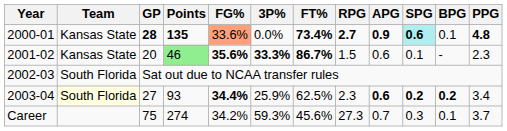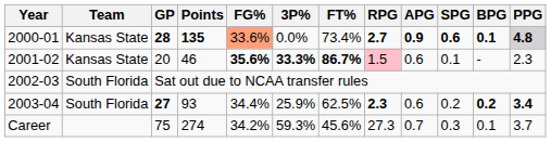2000-01 | FT%: bold -> normal
2000-01 | SPG: paleturquoise background -> no background
2000-01 | BPG: normal -> bold
2000-01 | PPG: no background -> lightgrey background
2001-02 | Points: lightgreen background -> no background
2001-02 | RPG: no background -> pink background
2003-04 | Team: lightyellow background -> no background
2003-04 | GP: normal -> bold
2003-04 | FG%: bold -> normal
2003-04 | RPG: normal -> bold
2003-04 | APG: bold -> normal
2003-04 | SPG: bold -> normal
2003-04 | PPG: normal -> bold
